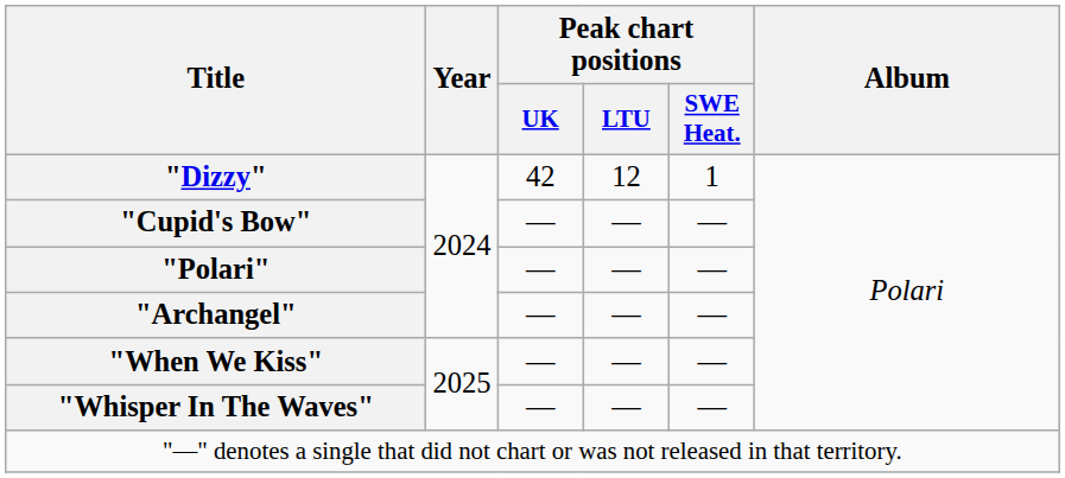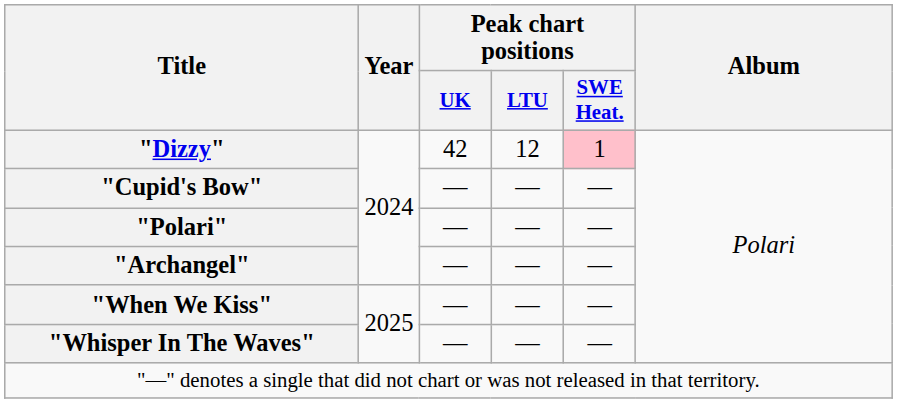"Dizzy" | Peak chart positions / SWE Heat.: no background -> pink background
